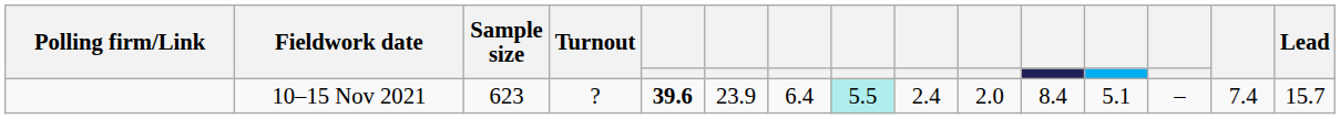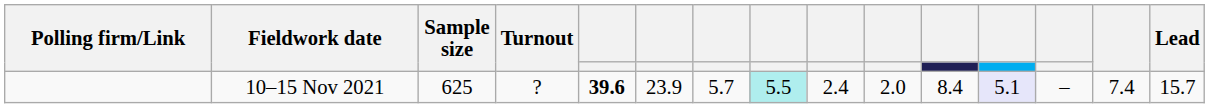10–15 Nov 2021 | Sample size: 623 -> 625
10–15 Nov 2021 | column 7: 6.4 -> 5.7
10–15 Nov 2021 | column 12: no background -> lavender background
